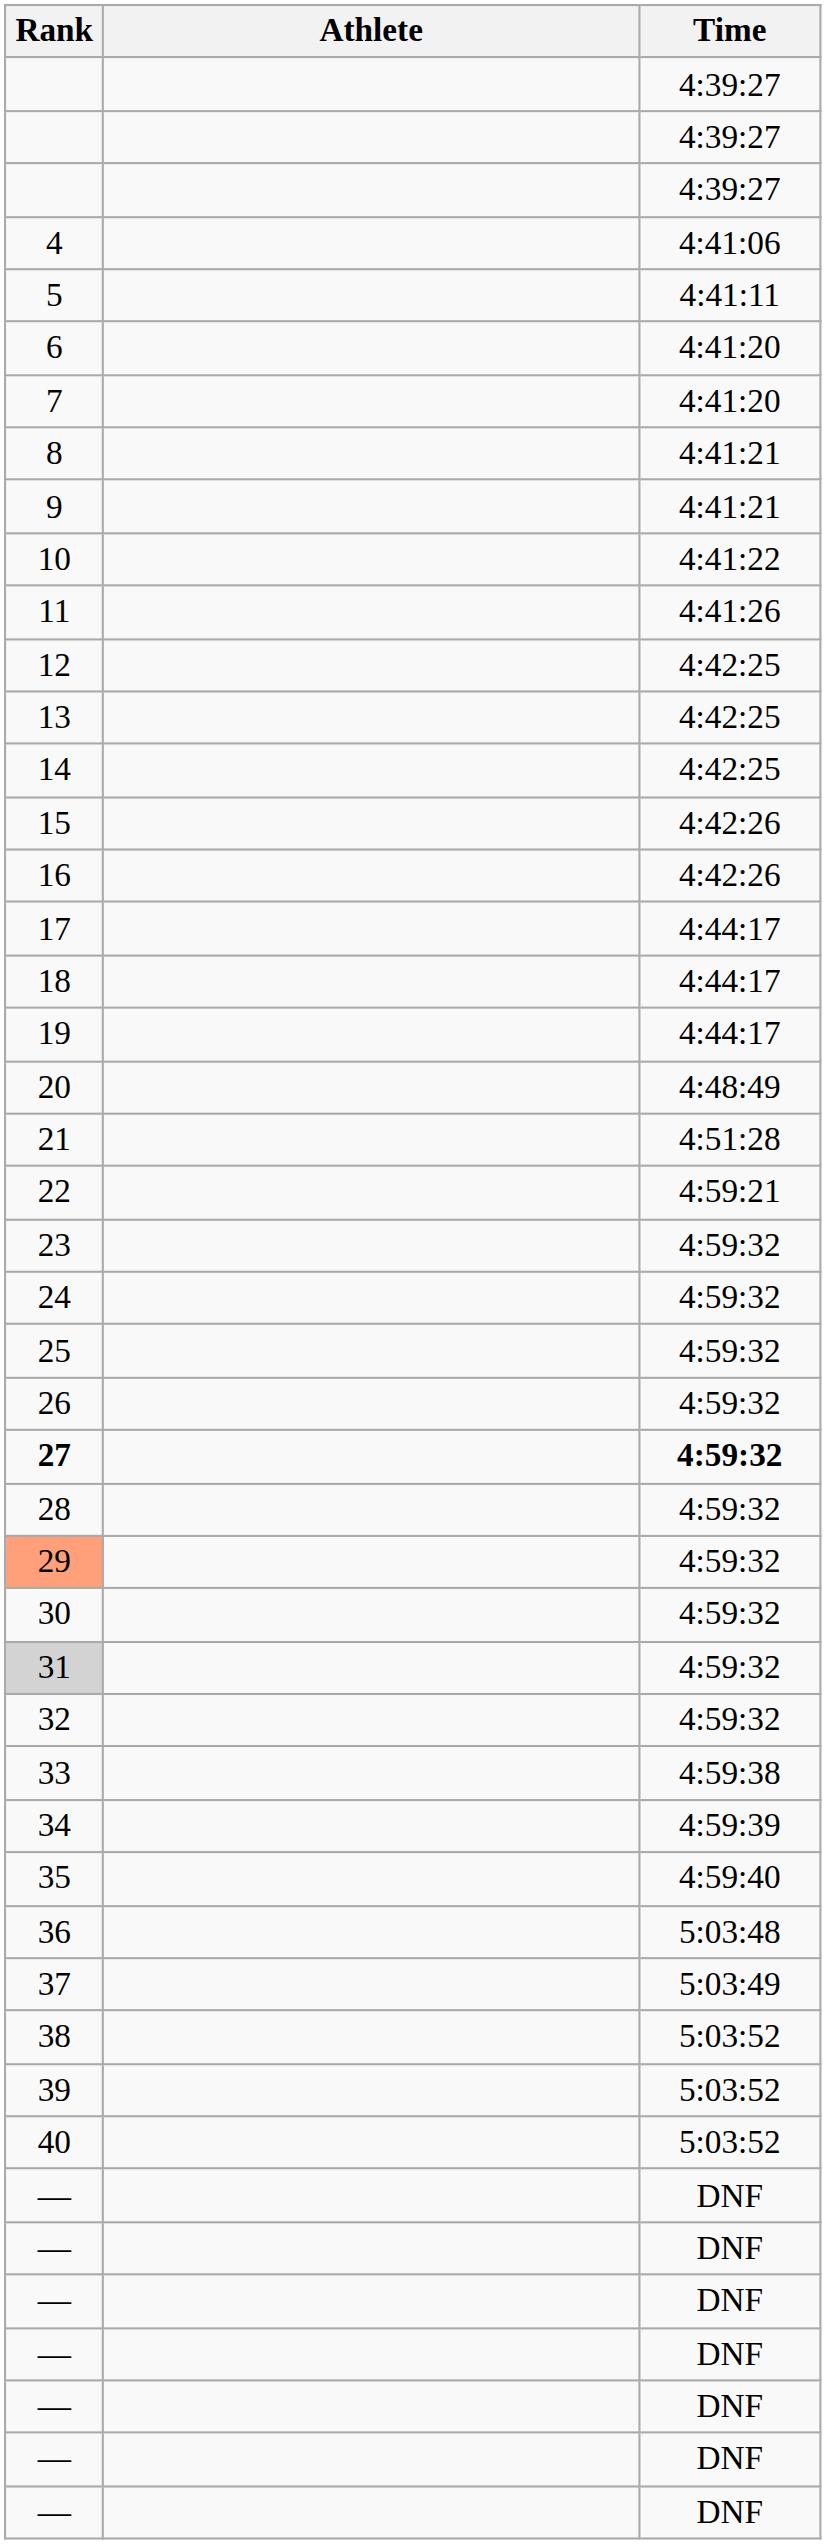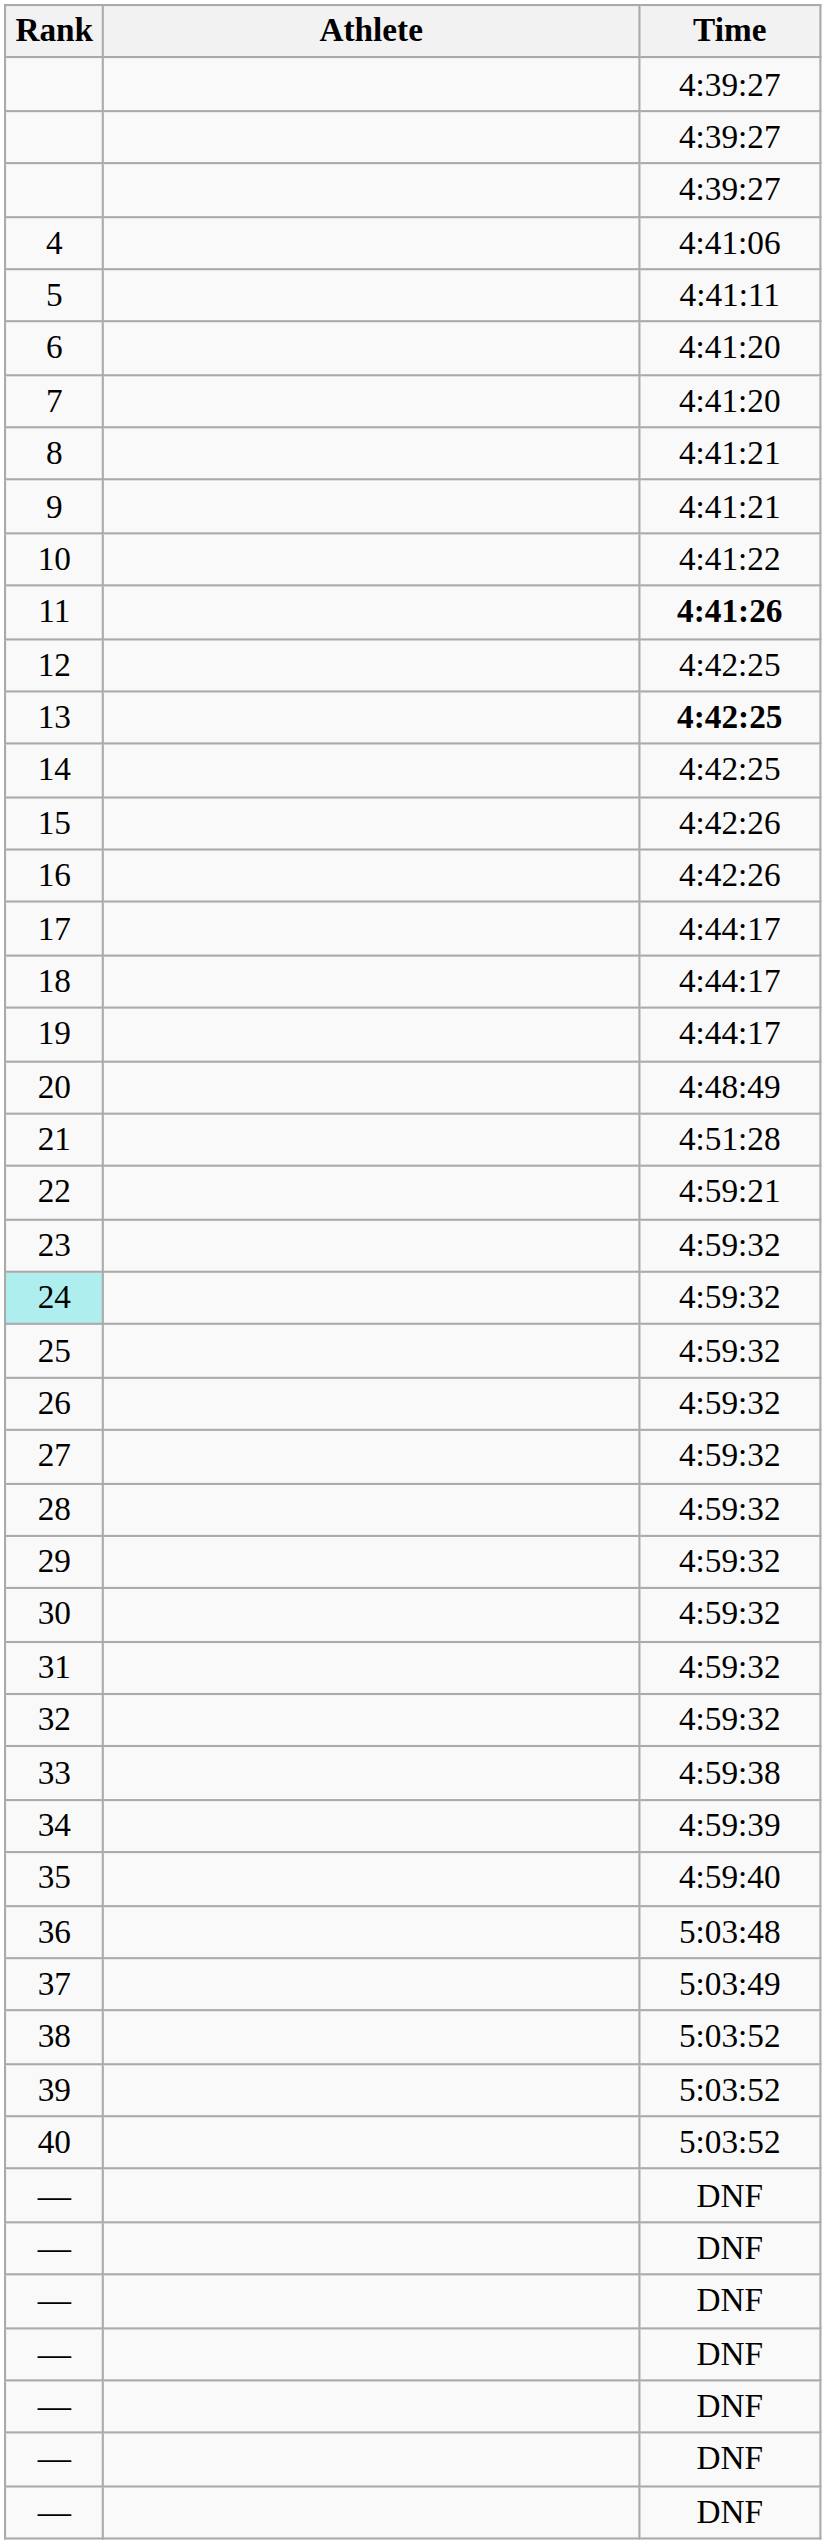11 | Time: normal -> bold
13 | Time: normal -> bold
24 | Rank: no background -> paleturquoise background
27 | Rank: bold -> normal
27 | Time: bold -> normal
29 | Rank: lightsalmon background -> no background
31 | Rank: lightgrey background -> no background
